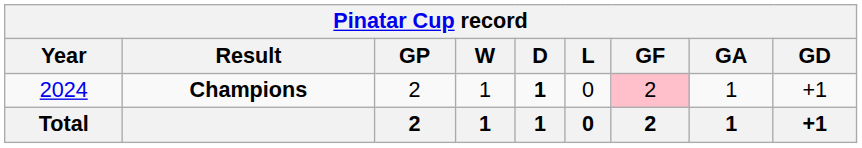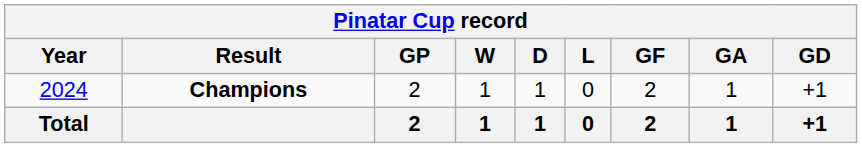Champions | D: bold -> normal
Champions | GF: pink background -> no background
